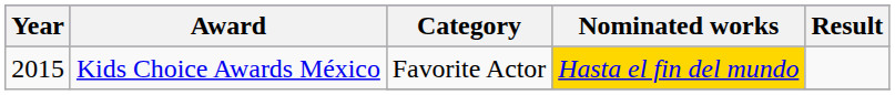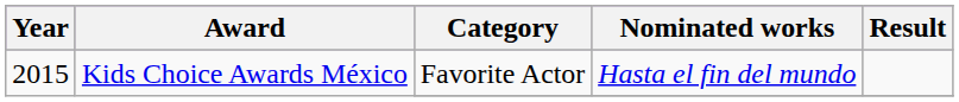Kids Choice Awards México / Favorite Actor | Nominated works: gold background -> no background
